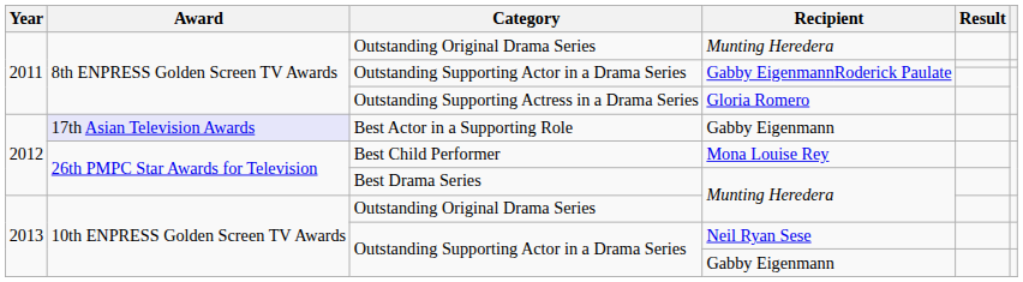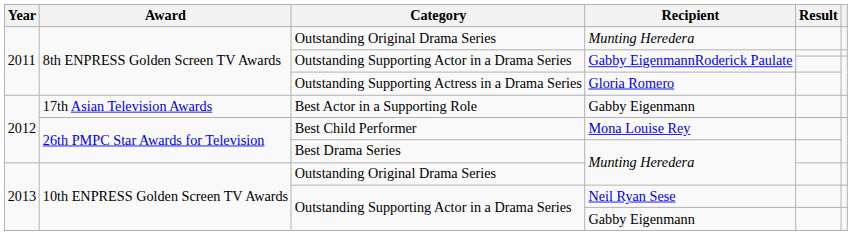Best Actor in a Supporting Role | Award: lavender background -> no background
